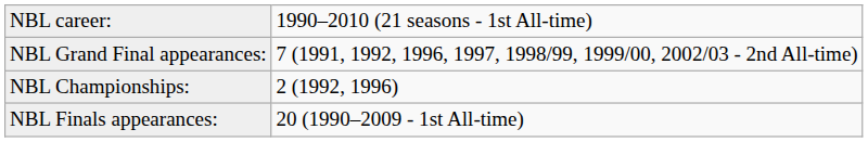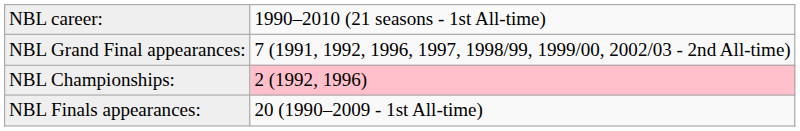NBL Championships: | column 2: no background -> pink background
